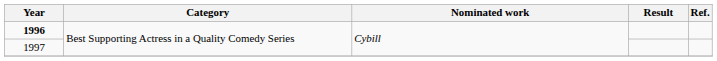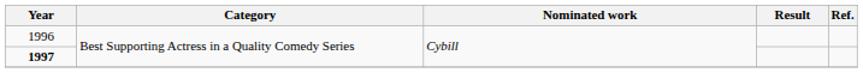1996 | Year: bold -> normal
1997 | Year: normal -> bold
